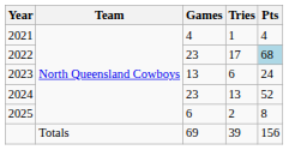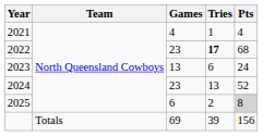2022 | Tries: normal -> bold
2022 | Pts: lightblue background -> no background
2025 | Pts: no background -> lightgrey background
